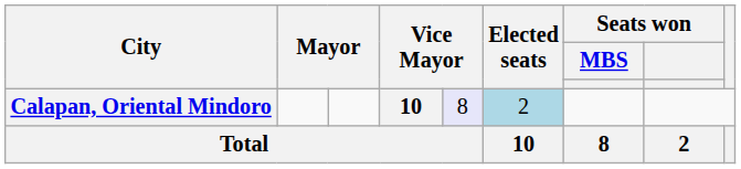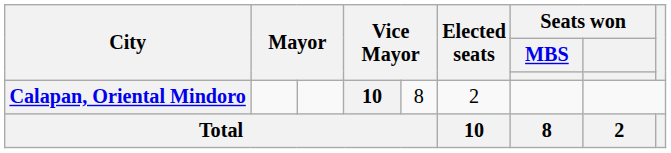Calapan, Oriental Mindoro | column 5: lavender background -> no background
Calapan, Oriental Mindoro | Elected seats: lightblue background -> no background
